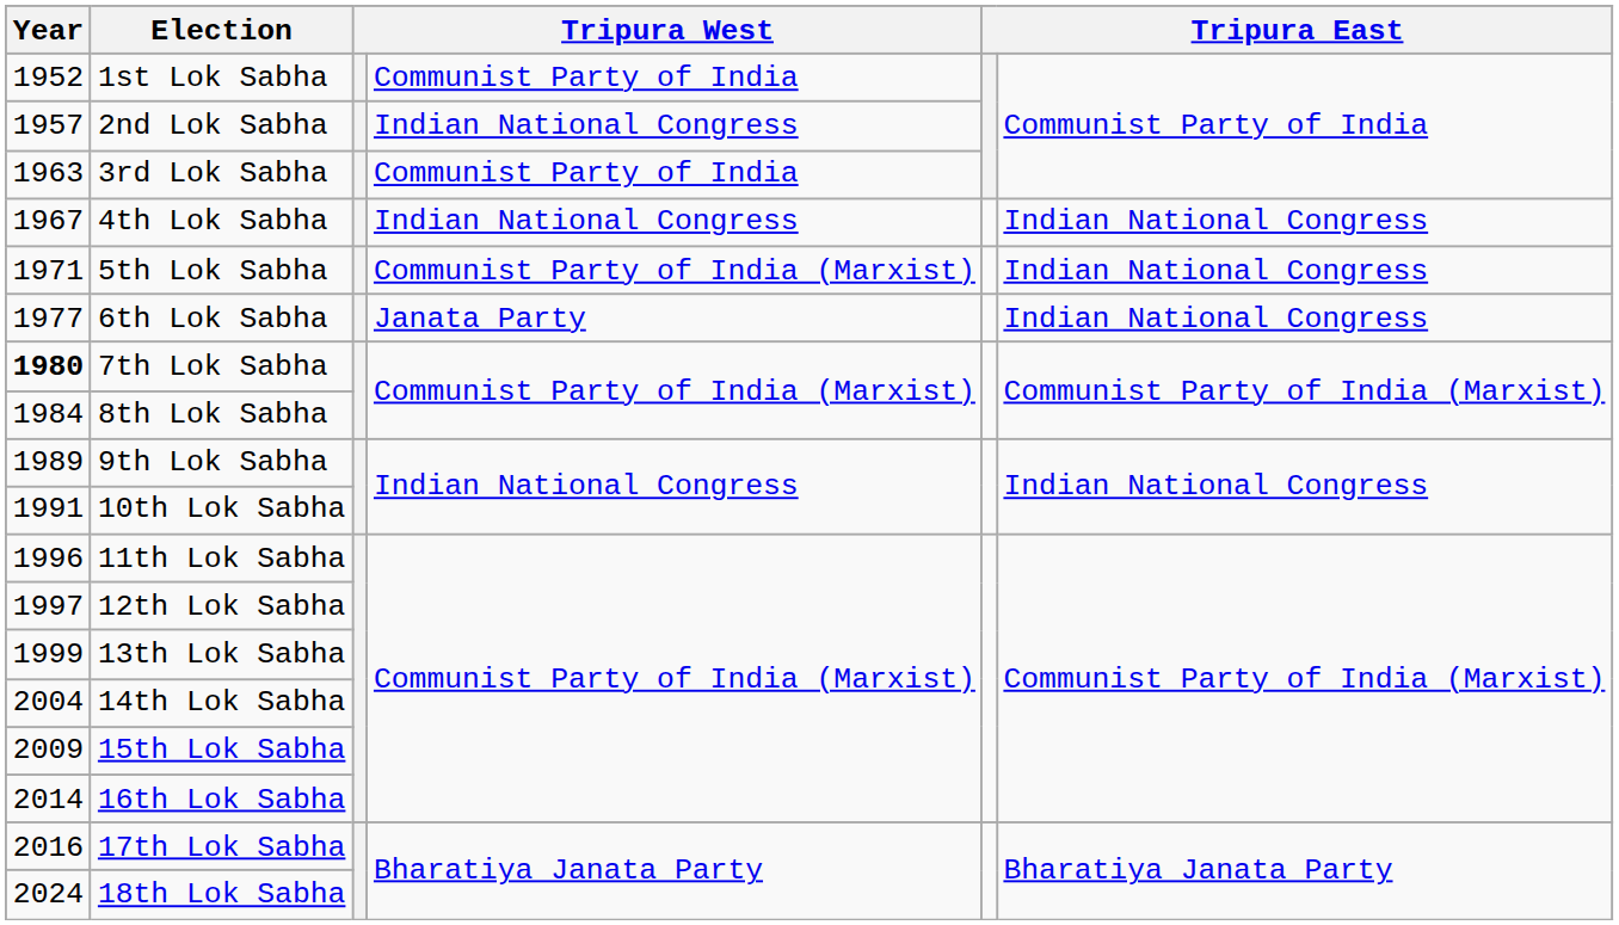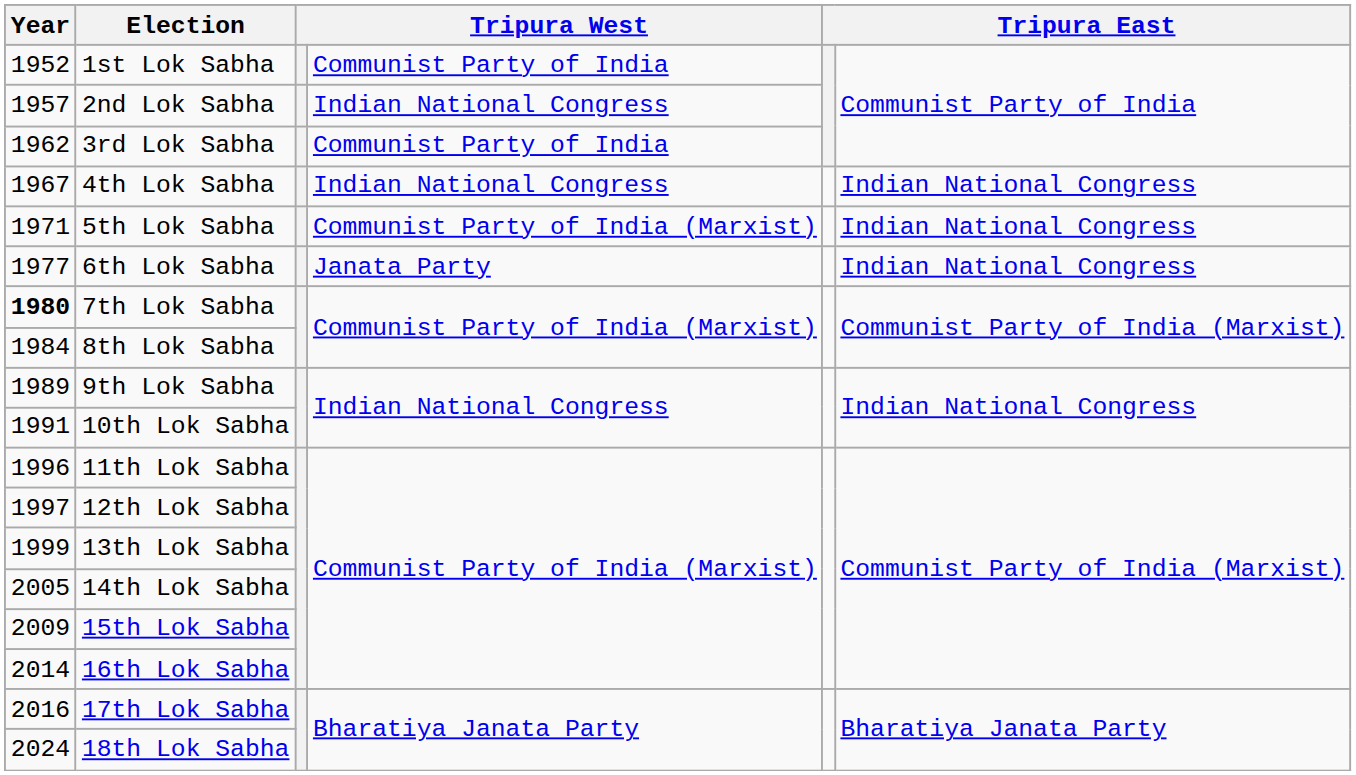3rd Lok Sabha | Year: 1963 -> 1962
14th Lok Sabha | Year: 2004 -> 2005
